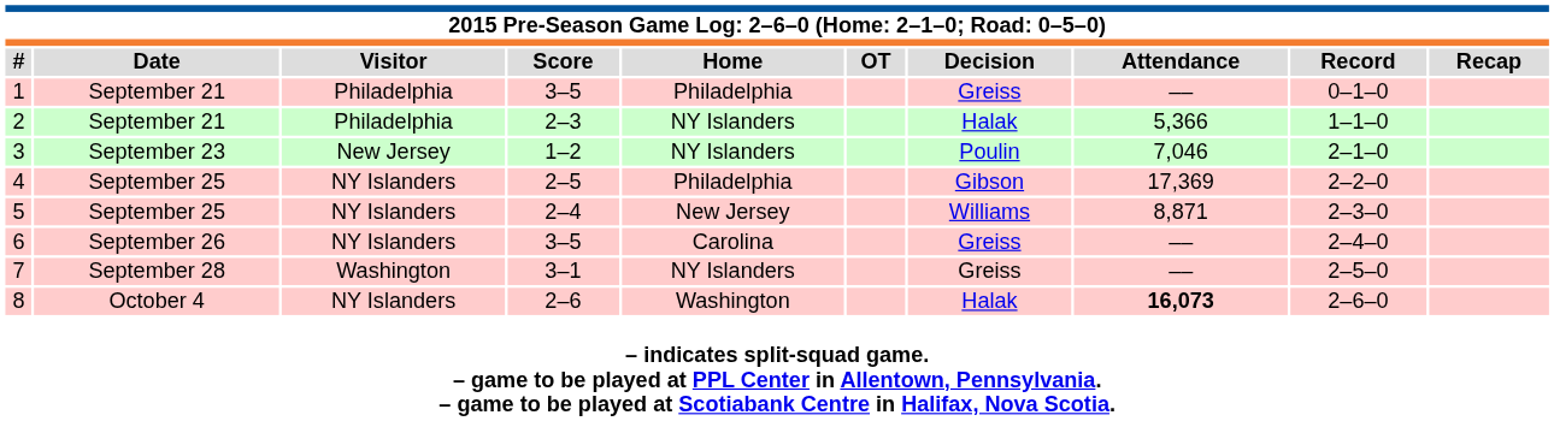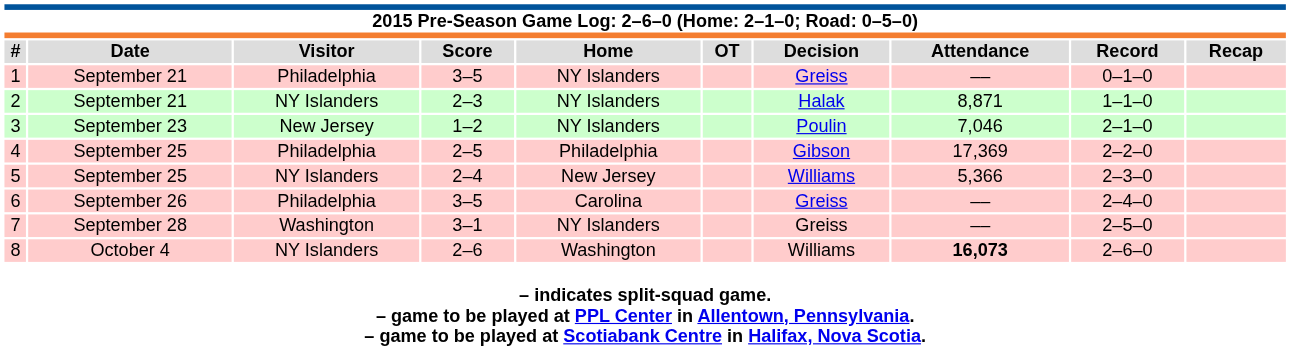1 | column 5: Philadelphia -> NY Islanders
2 | column 3: Philadelphia -> NY Islanders
2 | column 8: 5,366 -> 8,871
4 | column 3: NY Islanders -> Philadelphia
5 | column 8: 8,871 -> 5,366
6 | column 3: NY Islanders -> Philadelphia
8 | column 7: Halak -> Williams
